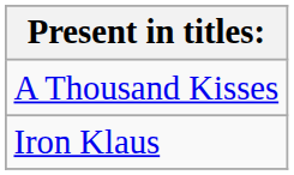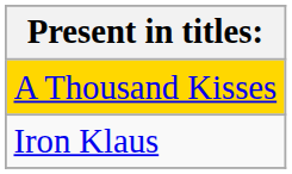row 2 | column 1: no background -> gold background
